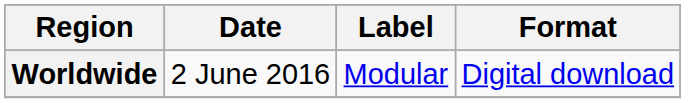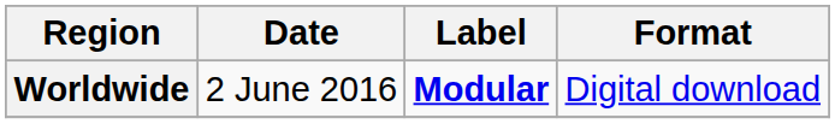Worldwide | Label: normal -> bold
